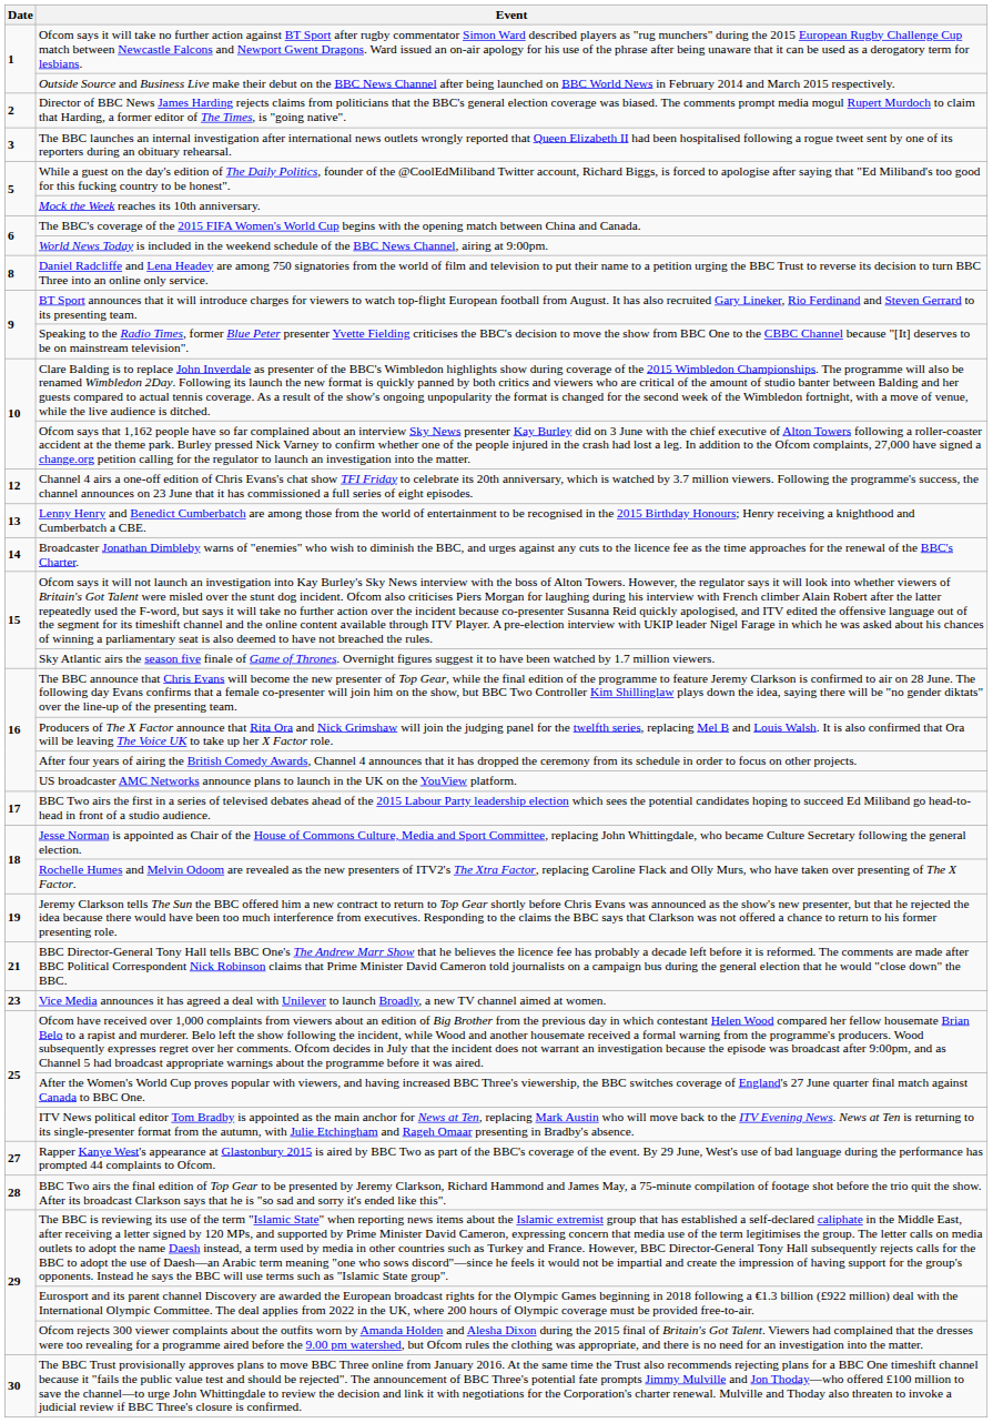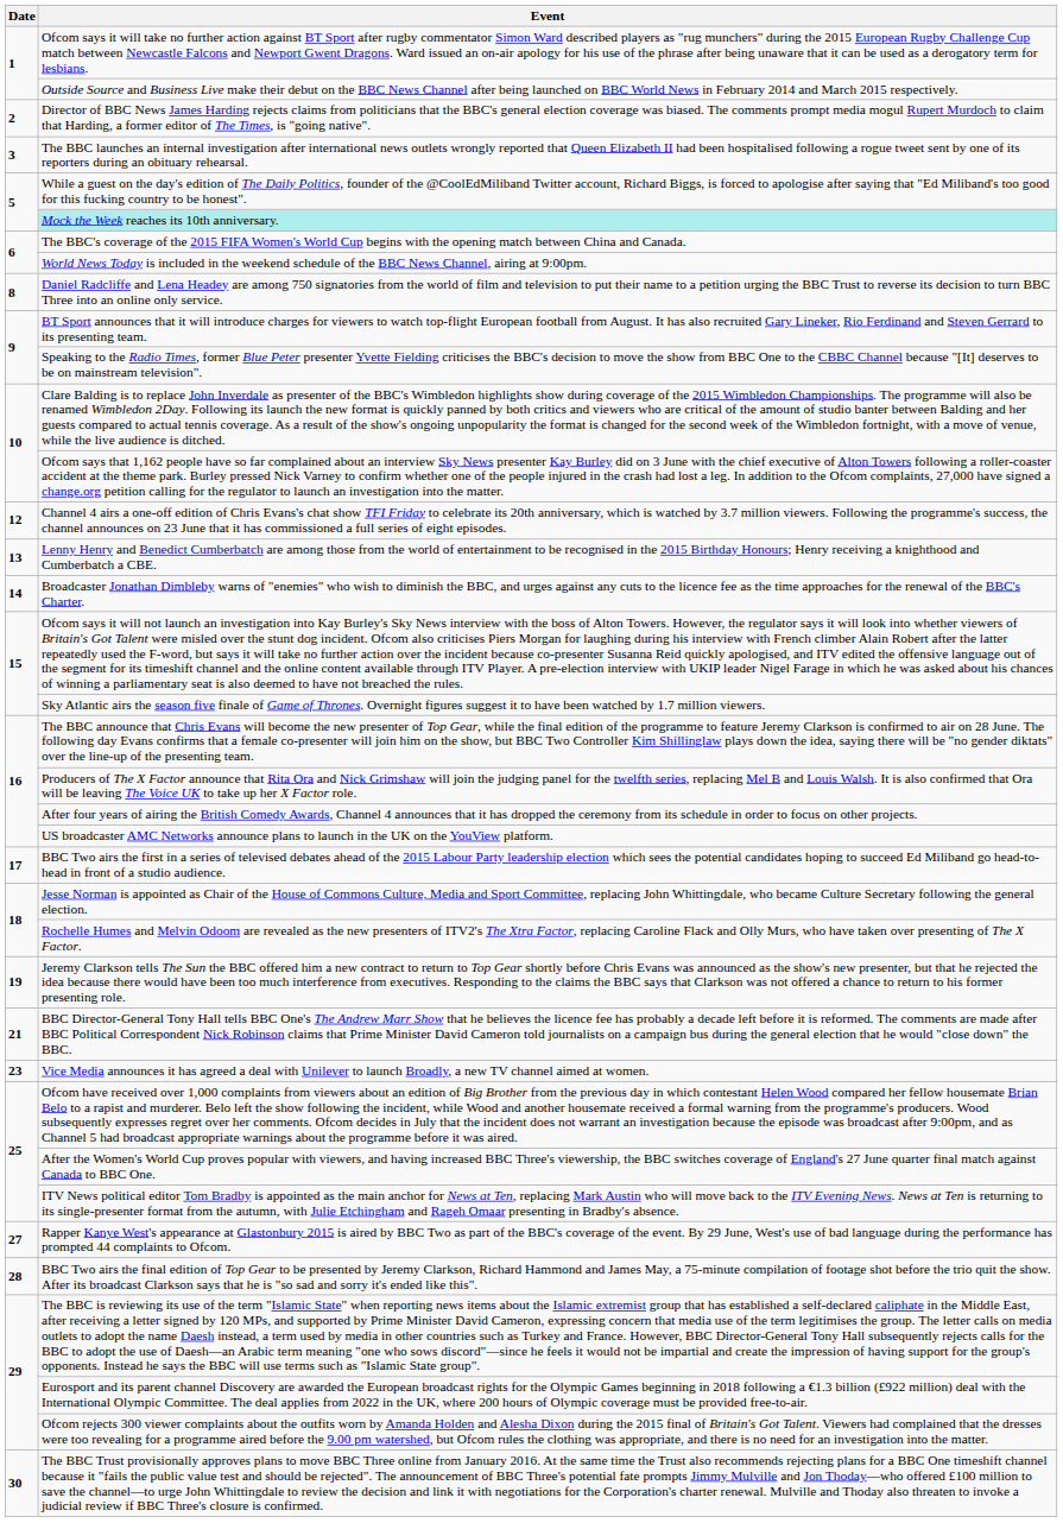Mock the Week reaches its 10th anniversary. | Event: no background -> paleturquoise background
